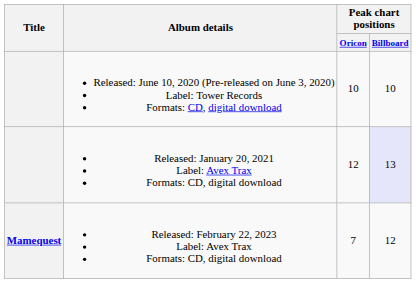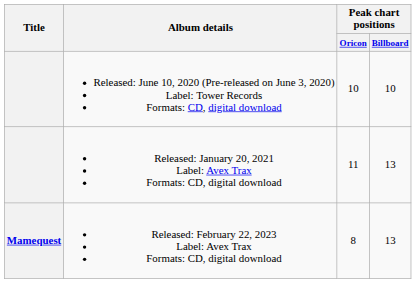row 4 | Peak chart positions / Oricon: 12 -> 11
row 4 | Peak chart positions / Billboard: lavender background -> no background
row 5 | Peak chart positions / Oricon: 7 -> 8
row 5 | Peak chart positions / Billboard: 12 -> 13
